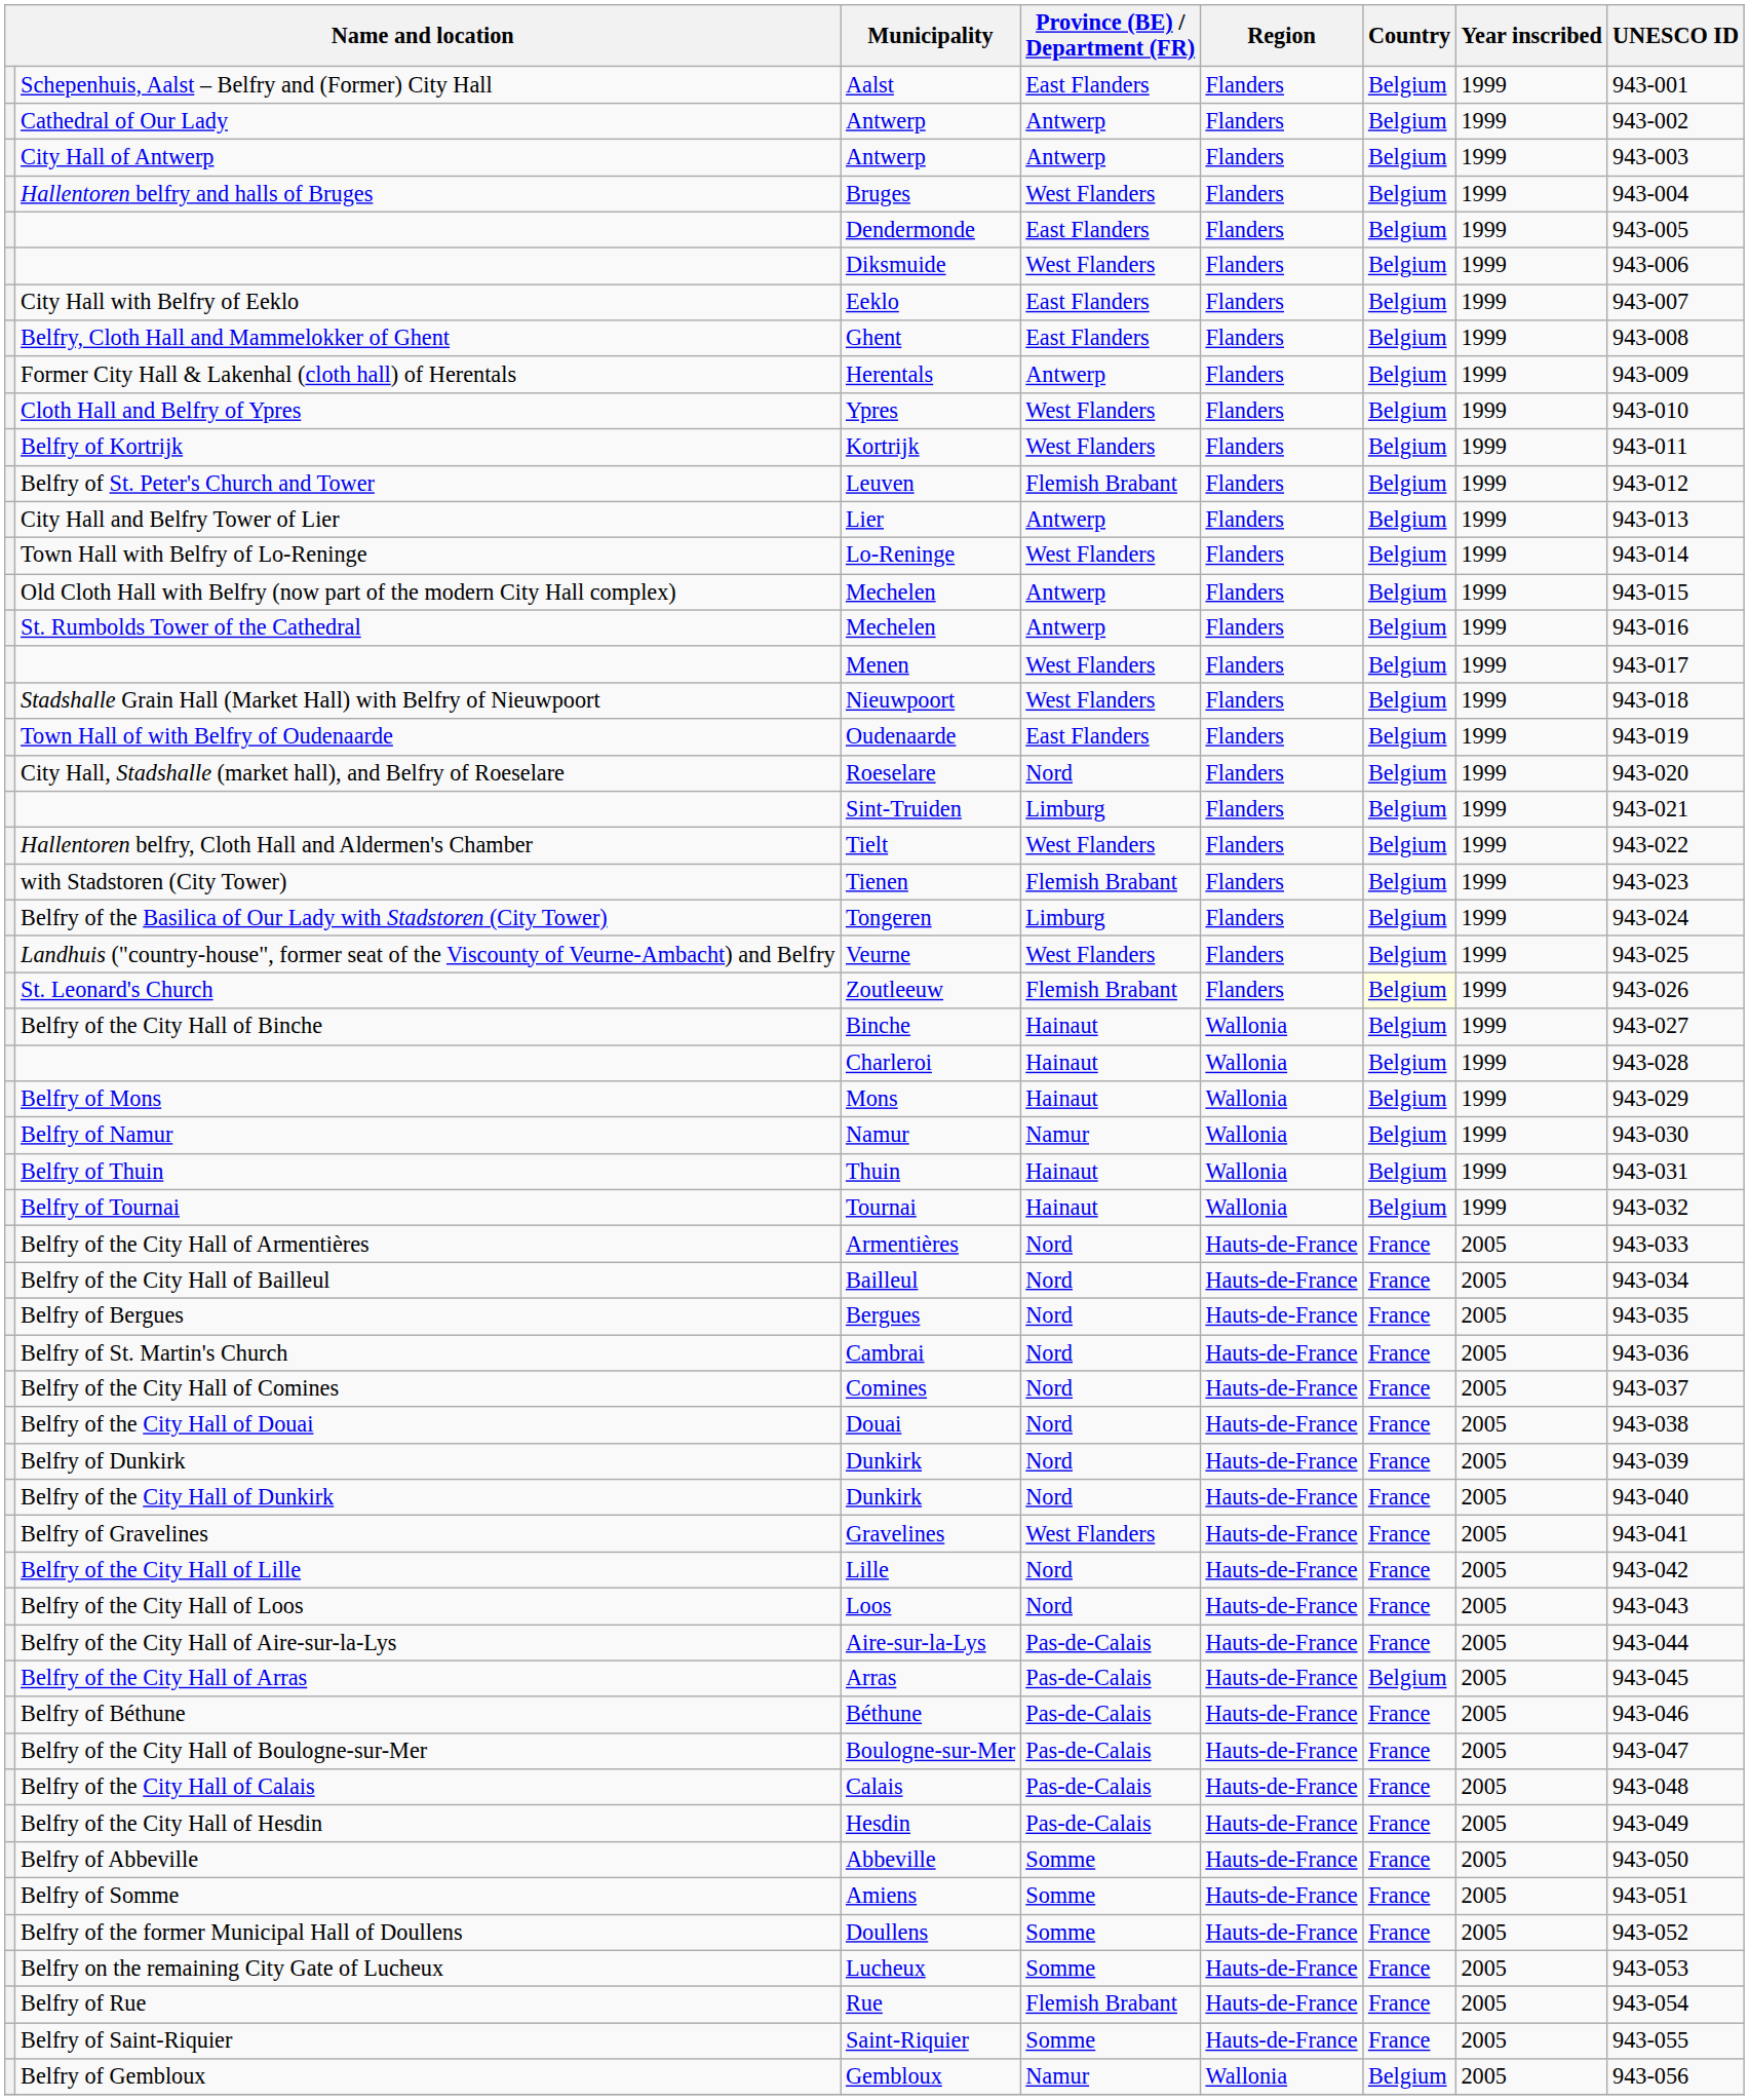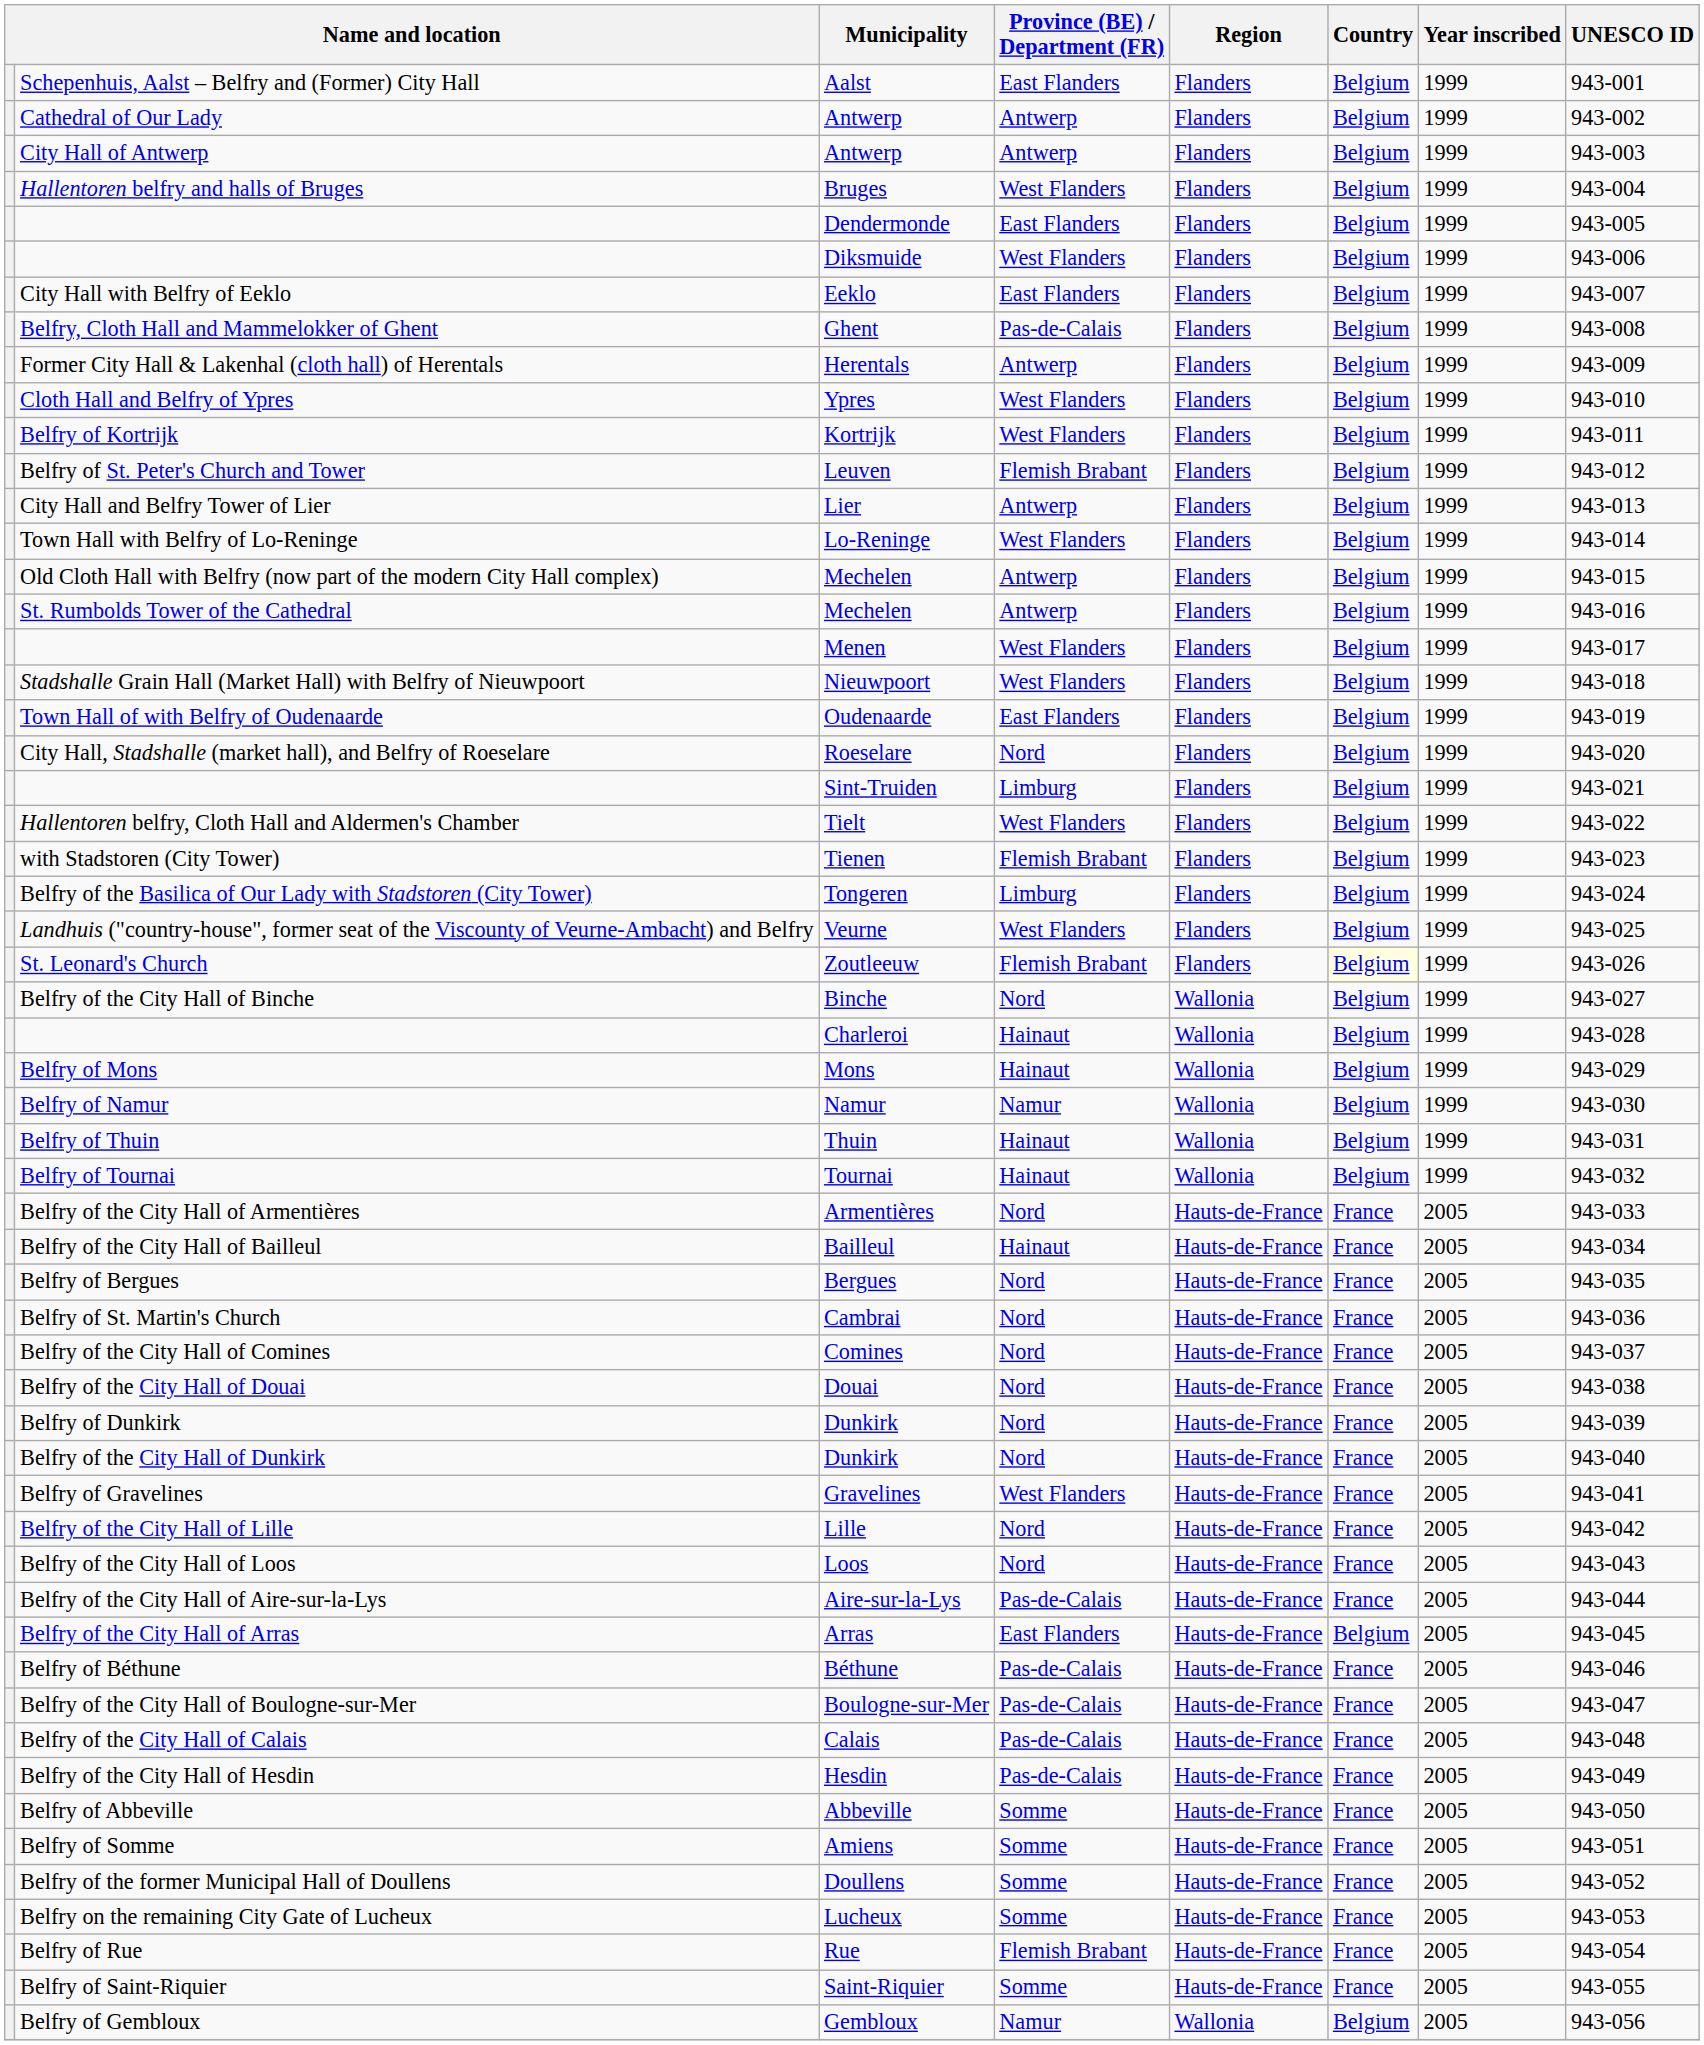Ghent | Province (BE) / Department (FR): East Flanders -> Pas-de-Calais
Binche | Province (BE) / Department (FR): Hainaut -> Nord
Bailleul | Province (BE) / Department (FR): Nord -> Hainaut
Arras | Province (BE) / Department (FR): Pas-de-Calais -> East Flanders
